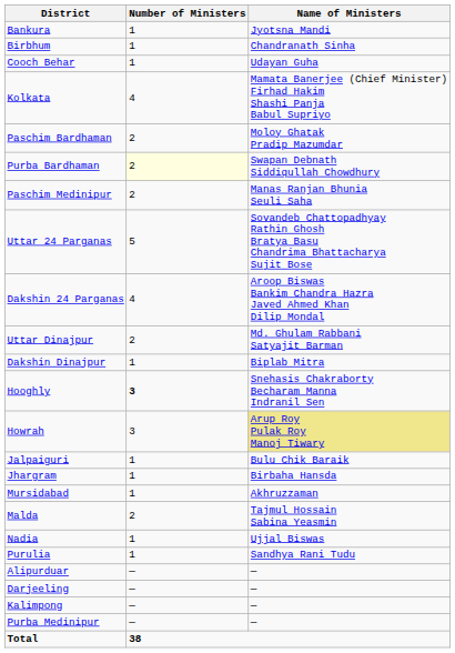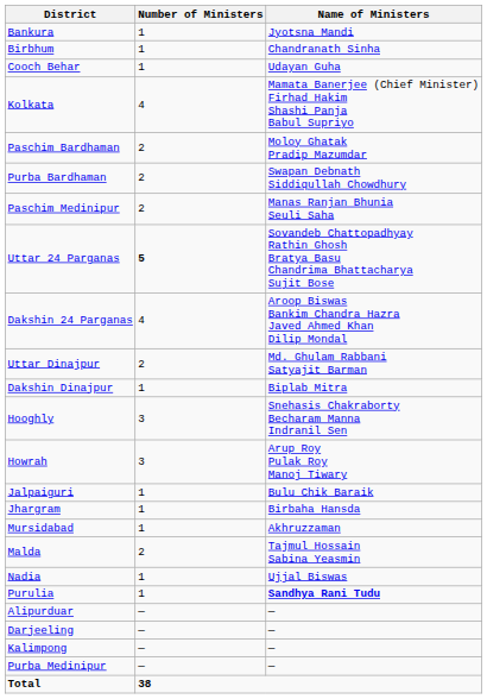Purba Bardhaman | Number of Ministers: lightyellow background -> no background
Uttar 24 Parganas | Number of Ministers: normal -> bold
Hooghly | Number of Ministers: bold -> normal
Howrah | Name of Ministers: khaki background -> no background
Purulia | Name of Ministers: normal -> bold
